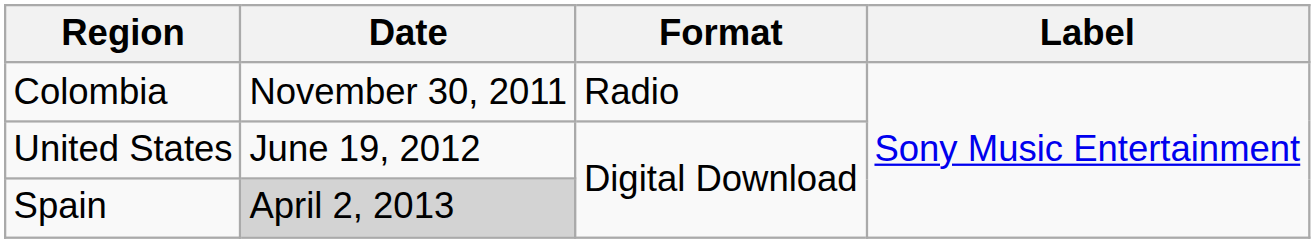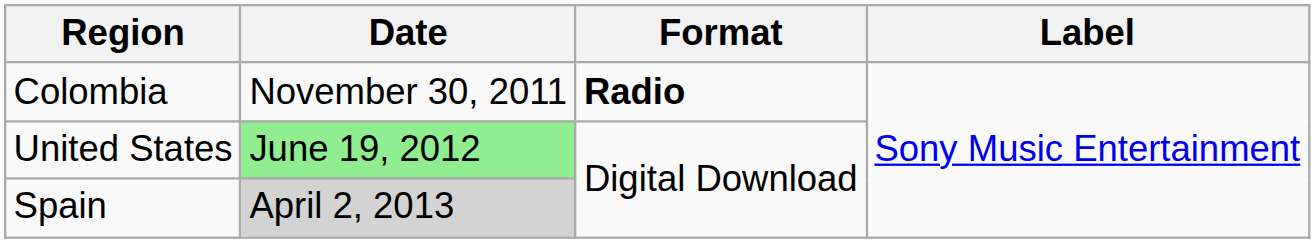Colombia | Format: normal -> bold
United States | Date: no background -> lightgreen background
